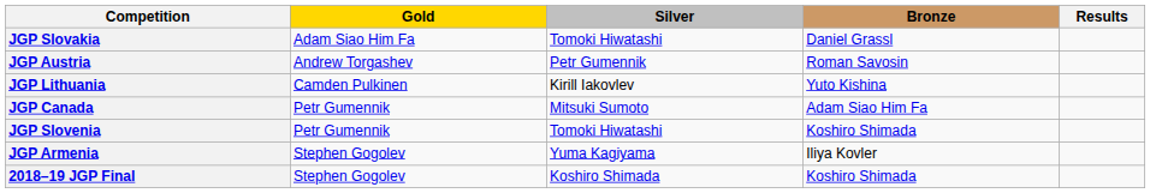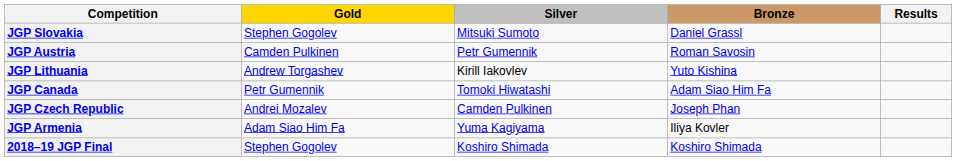JGP Slovakia | Gold: Adam Siao Him Fa -> Stephen Gogolev
JGP Slovakia | Silver: Tomoki Hiwatashi -> Mitsuki Sumoto
JGP Austria | Gold: Andrew Torgashev -> Camden Pulkinen
JGP Lithuania | Gold: Camden Pulkinen -> Andrew Torgashev
JGP Canada | Silver: Mitsuki Sumoto -> Tomoki Hiwatashi
+ row: JGP Czech Republic | Andrei Mozalev | Camden Pulkinen | Joseph Phan
- row: JGP Slovenia | Petr Gumennik | Tomoki Hiwatashi | Koshiro Shimada
JGP Armenia | Gold: Stephen Gogolev -> Adam Siao Him Fa
